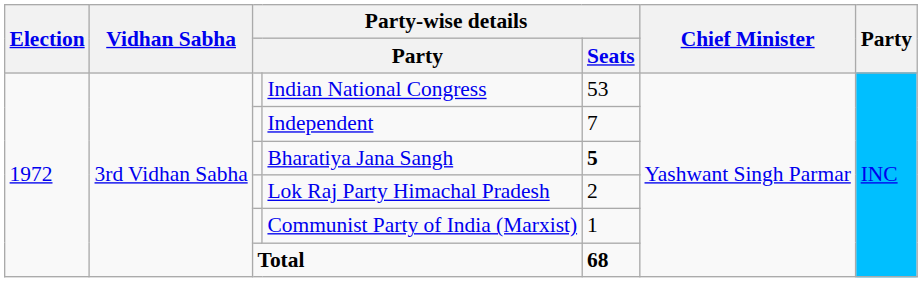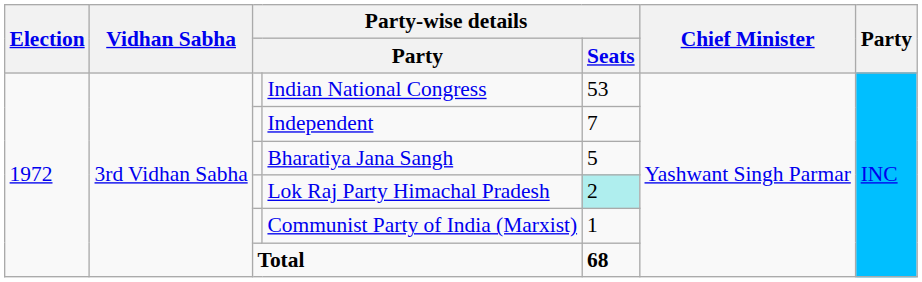Bharatiya Jana Sangh | Party-wise details / Seats: bold -> normal
Lok Raj Party Himachal Pradesh | Party-wise details / Seats: no background -> paleturquoise background
